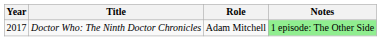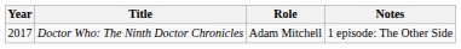Doctor Who: The Ninth Doctor Chronicles | Notes: lightgreen background -> no background
